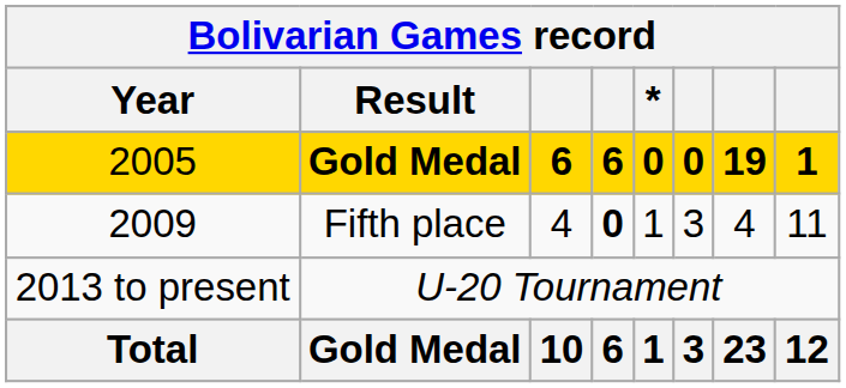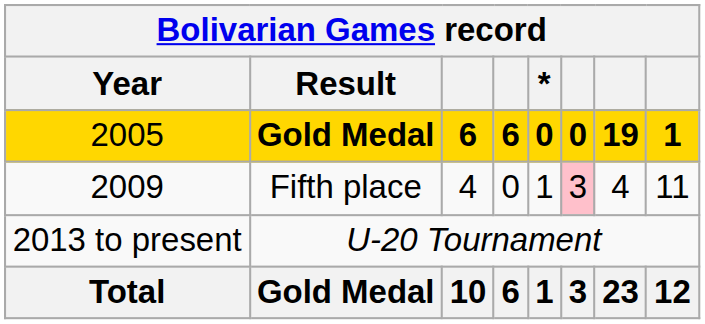Fifth place | column 4: bold -> normal
Fifth place | column 6: no background -> pink background
